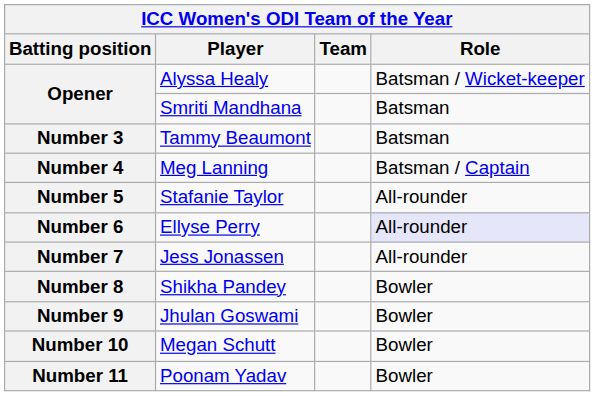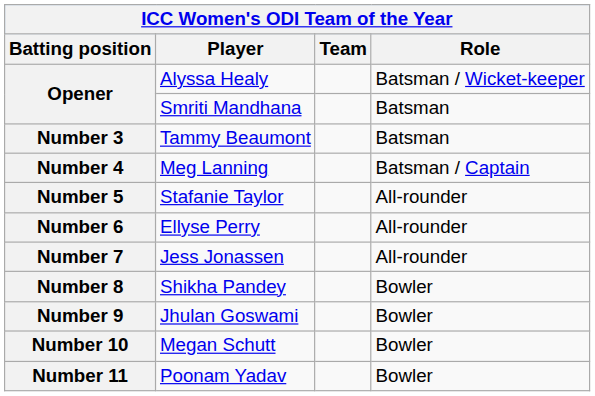Number 6 | Role: lavender background -> no background
